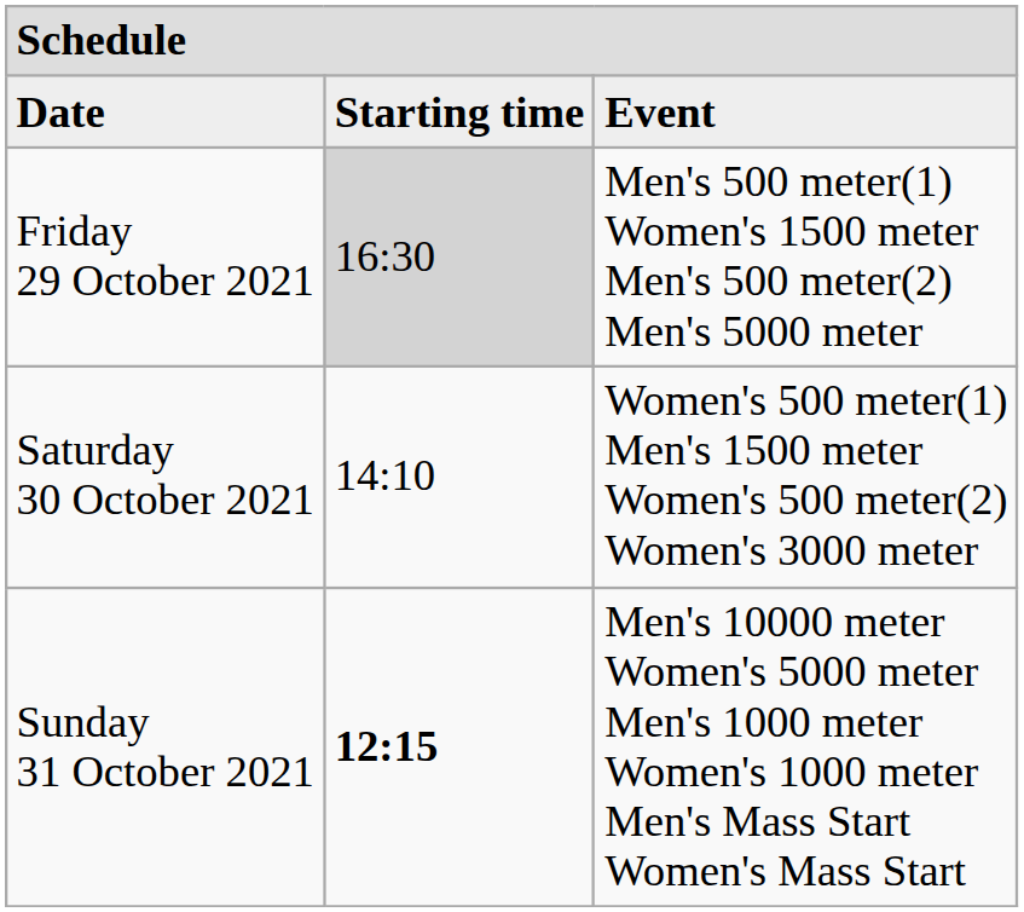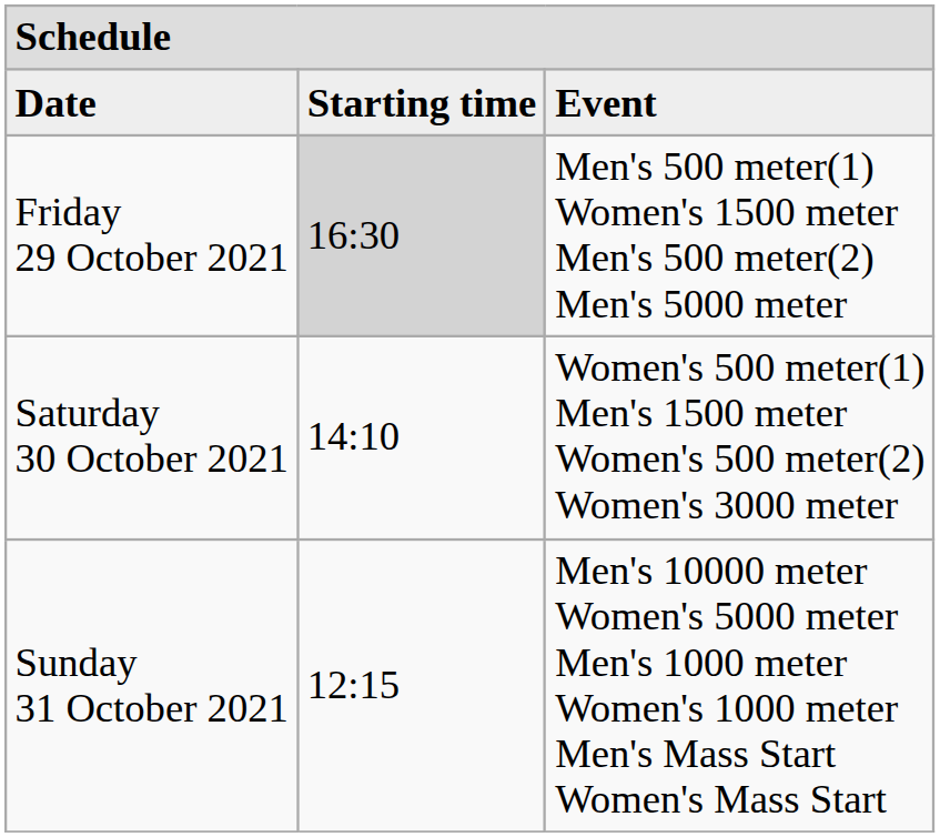Sunday 31 October 2021 | column 2: bold -> normal
